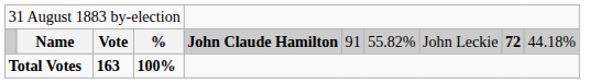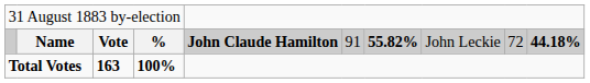row 2 | column 7: normal -> bold
row 2 | column 9: bold -> normal
row 2 | column 10: normal -> bold
